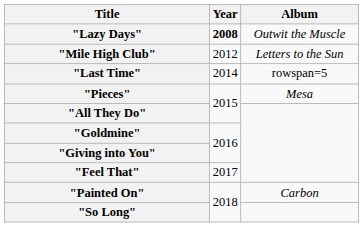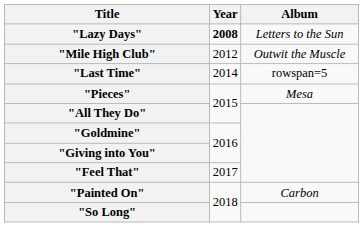"Lazy Days" | Album: Outwit the Muscle -> Letters to the Sun
"Mile High Club" | Album: Letters to the Sun -> Outwit the Muscle
